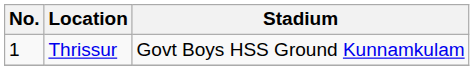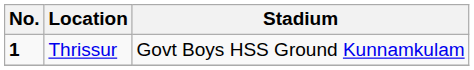Thrissur | No.: normal -> bold
